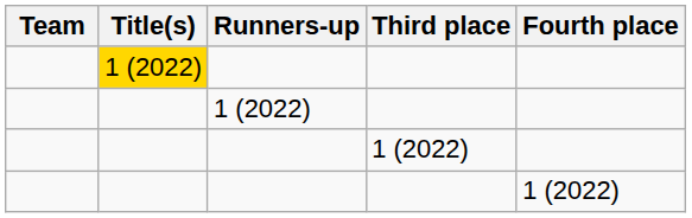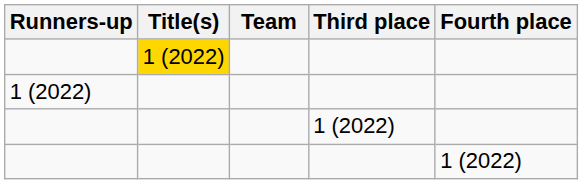columns swapped: Team <-> Runners-up
